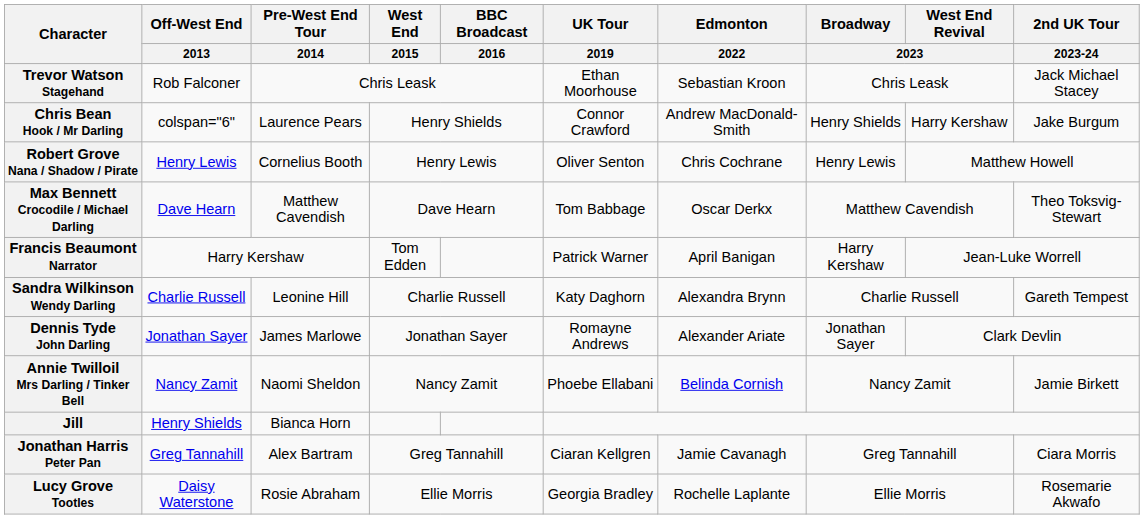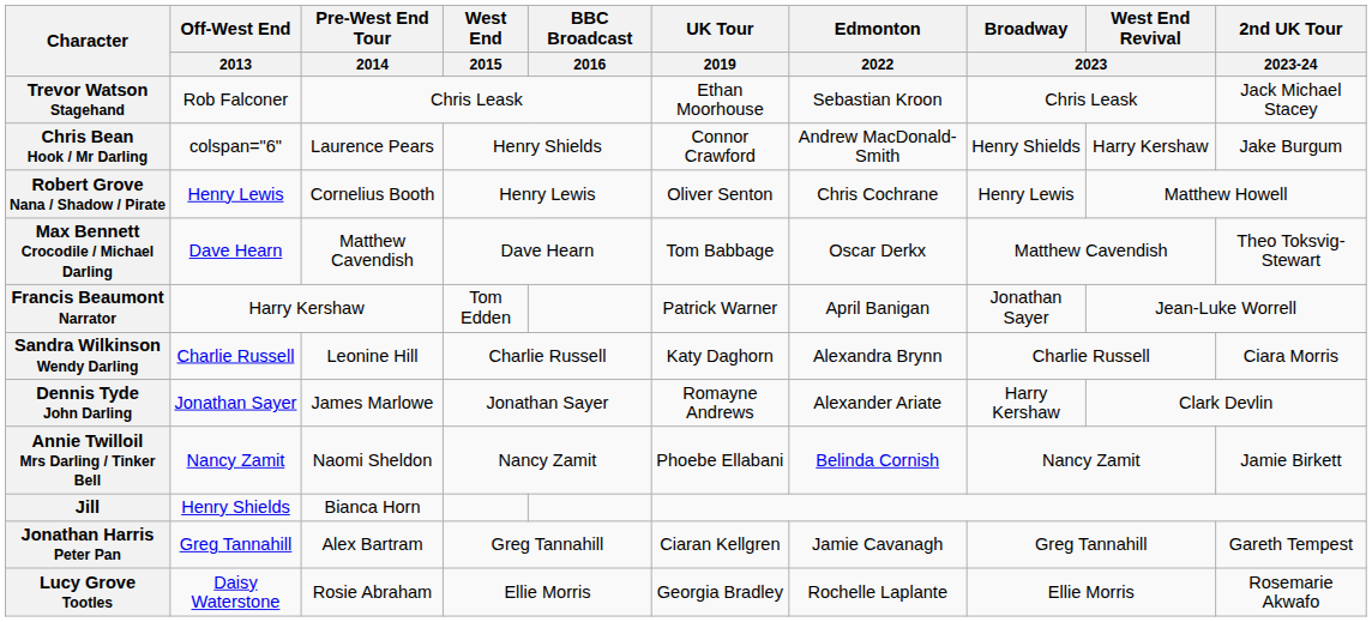Francis Beaumont Narrator | Broadway / 2023: Harry Kershaw -> Jonathan Sayer
Sandra Wilkinson Wendy Darling | 2nd UK Tour / 2023-24: Gareth Tempest -> Ciara Morris
Dennis Tyde John Darling | Broadway / 2023: Jonathan Sayer -> Harry Kershaw
Jonathan Harris Peter Pan | 2nd UK Tour / 2023-24: Ciara Morris -> Gareth Tempest
